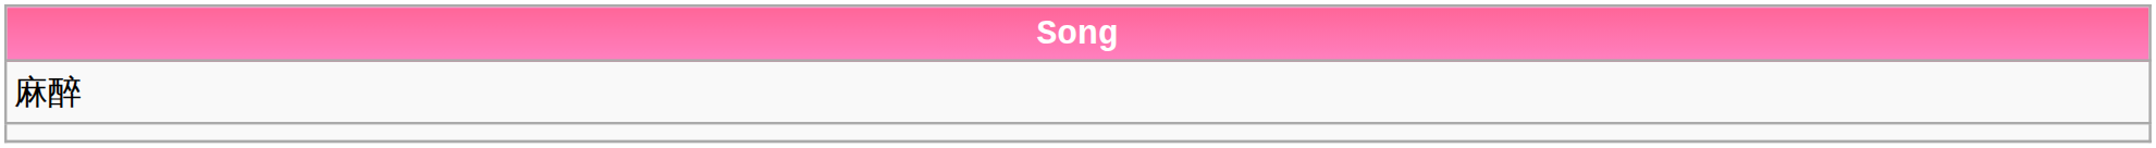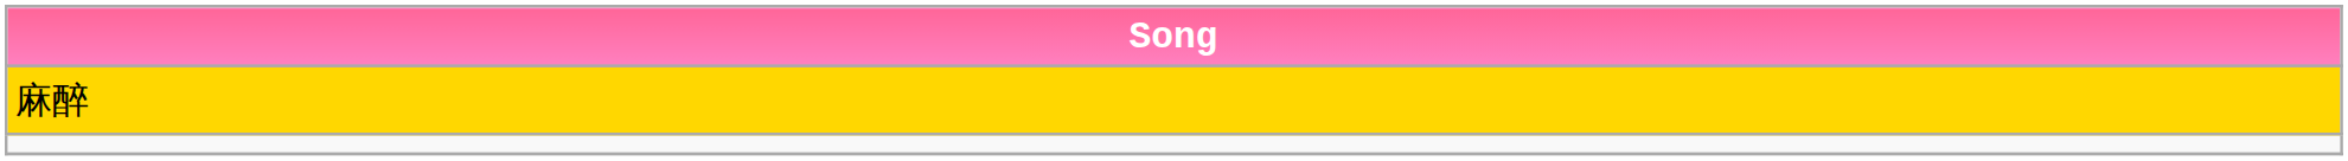row 2 | column 1: no background -> gold background
